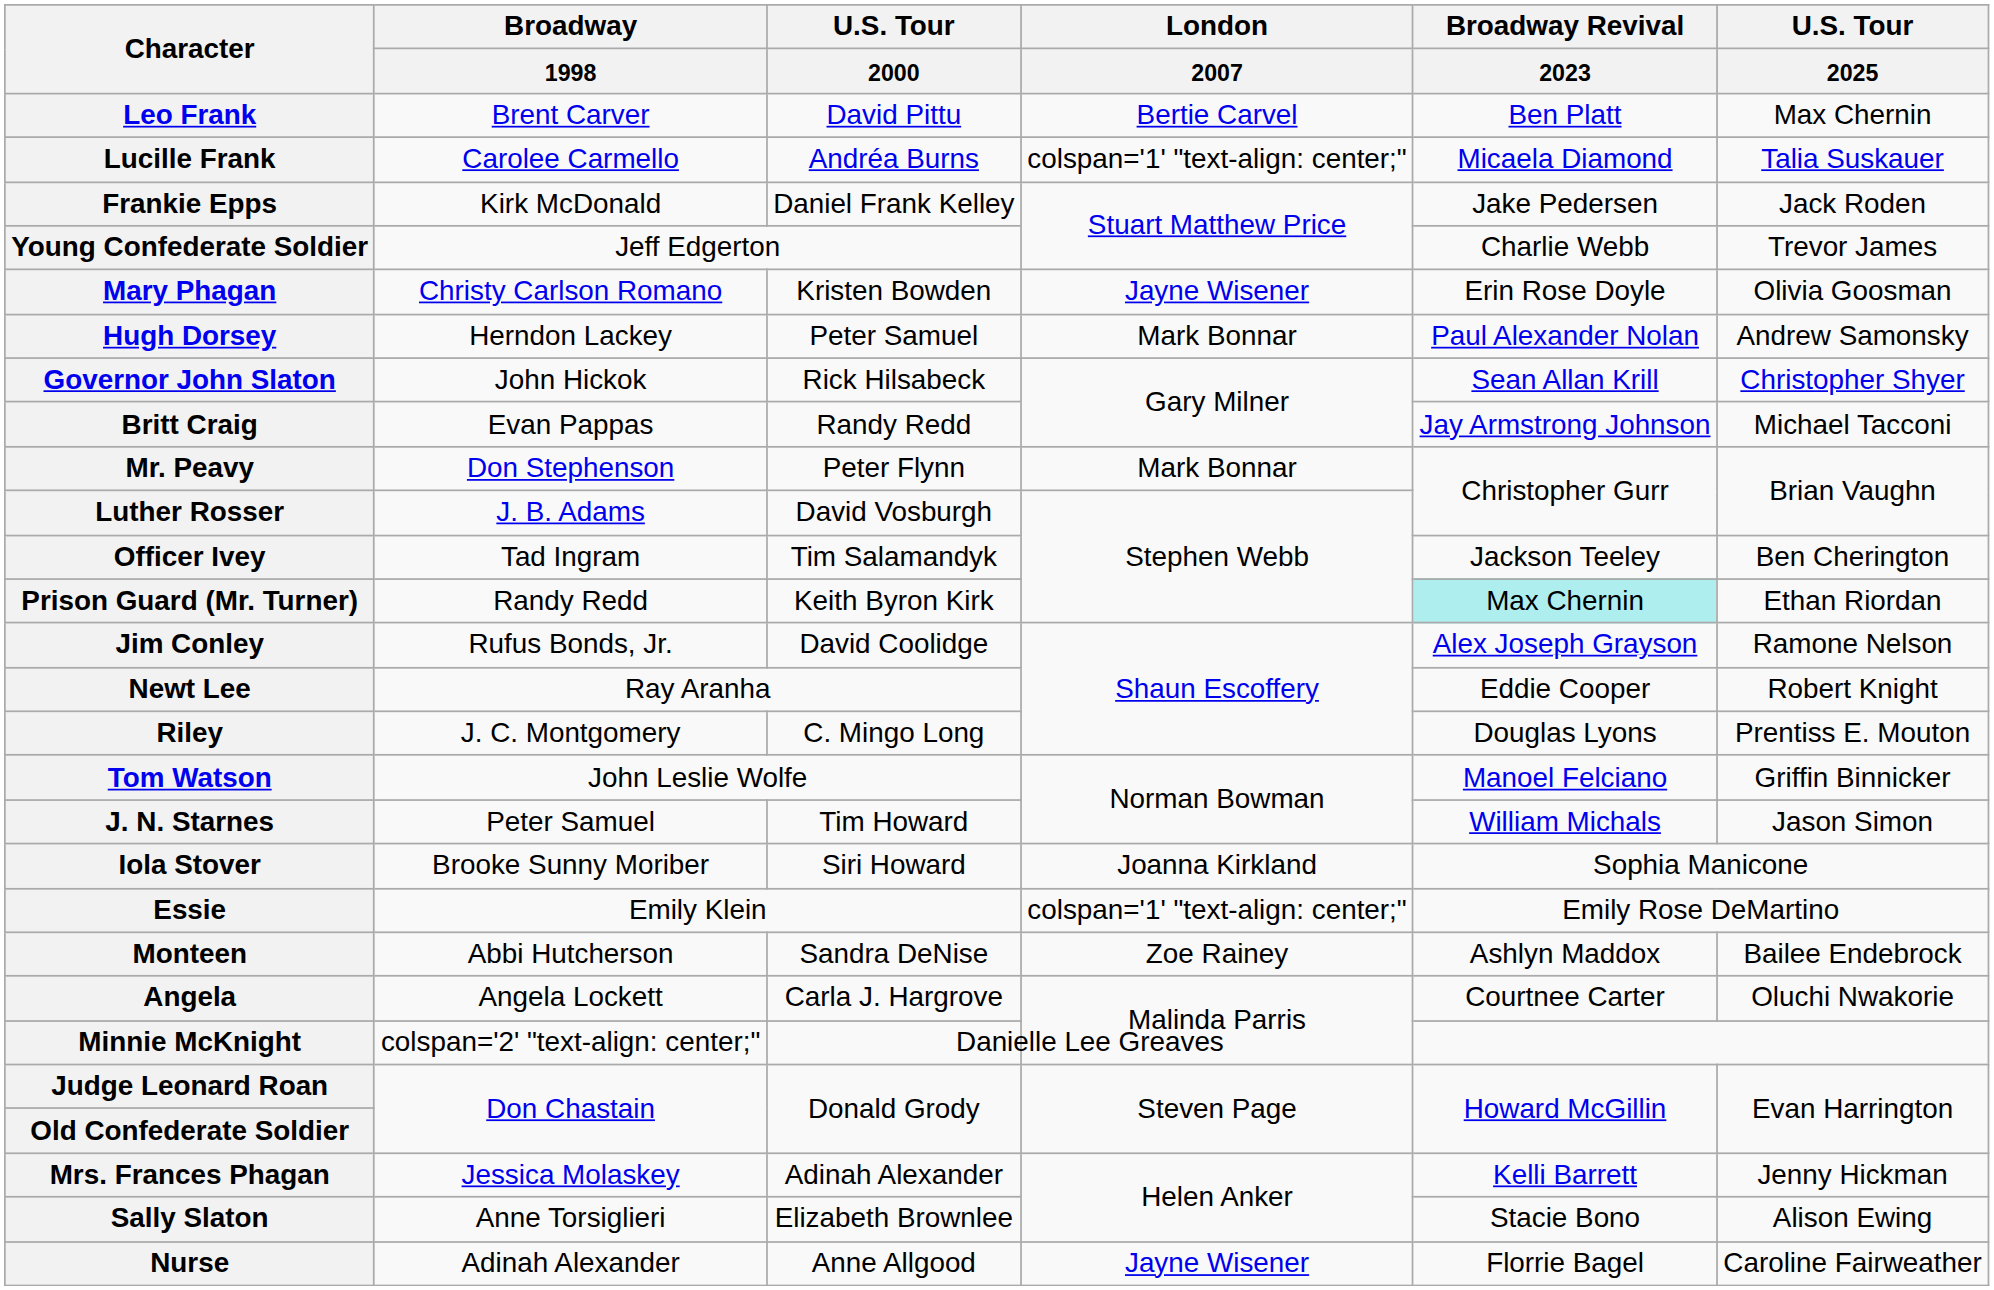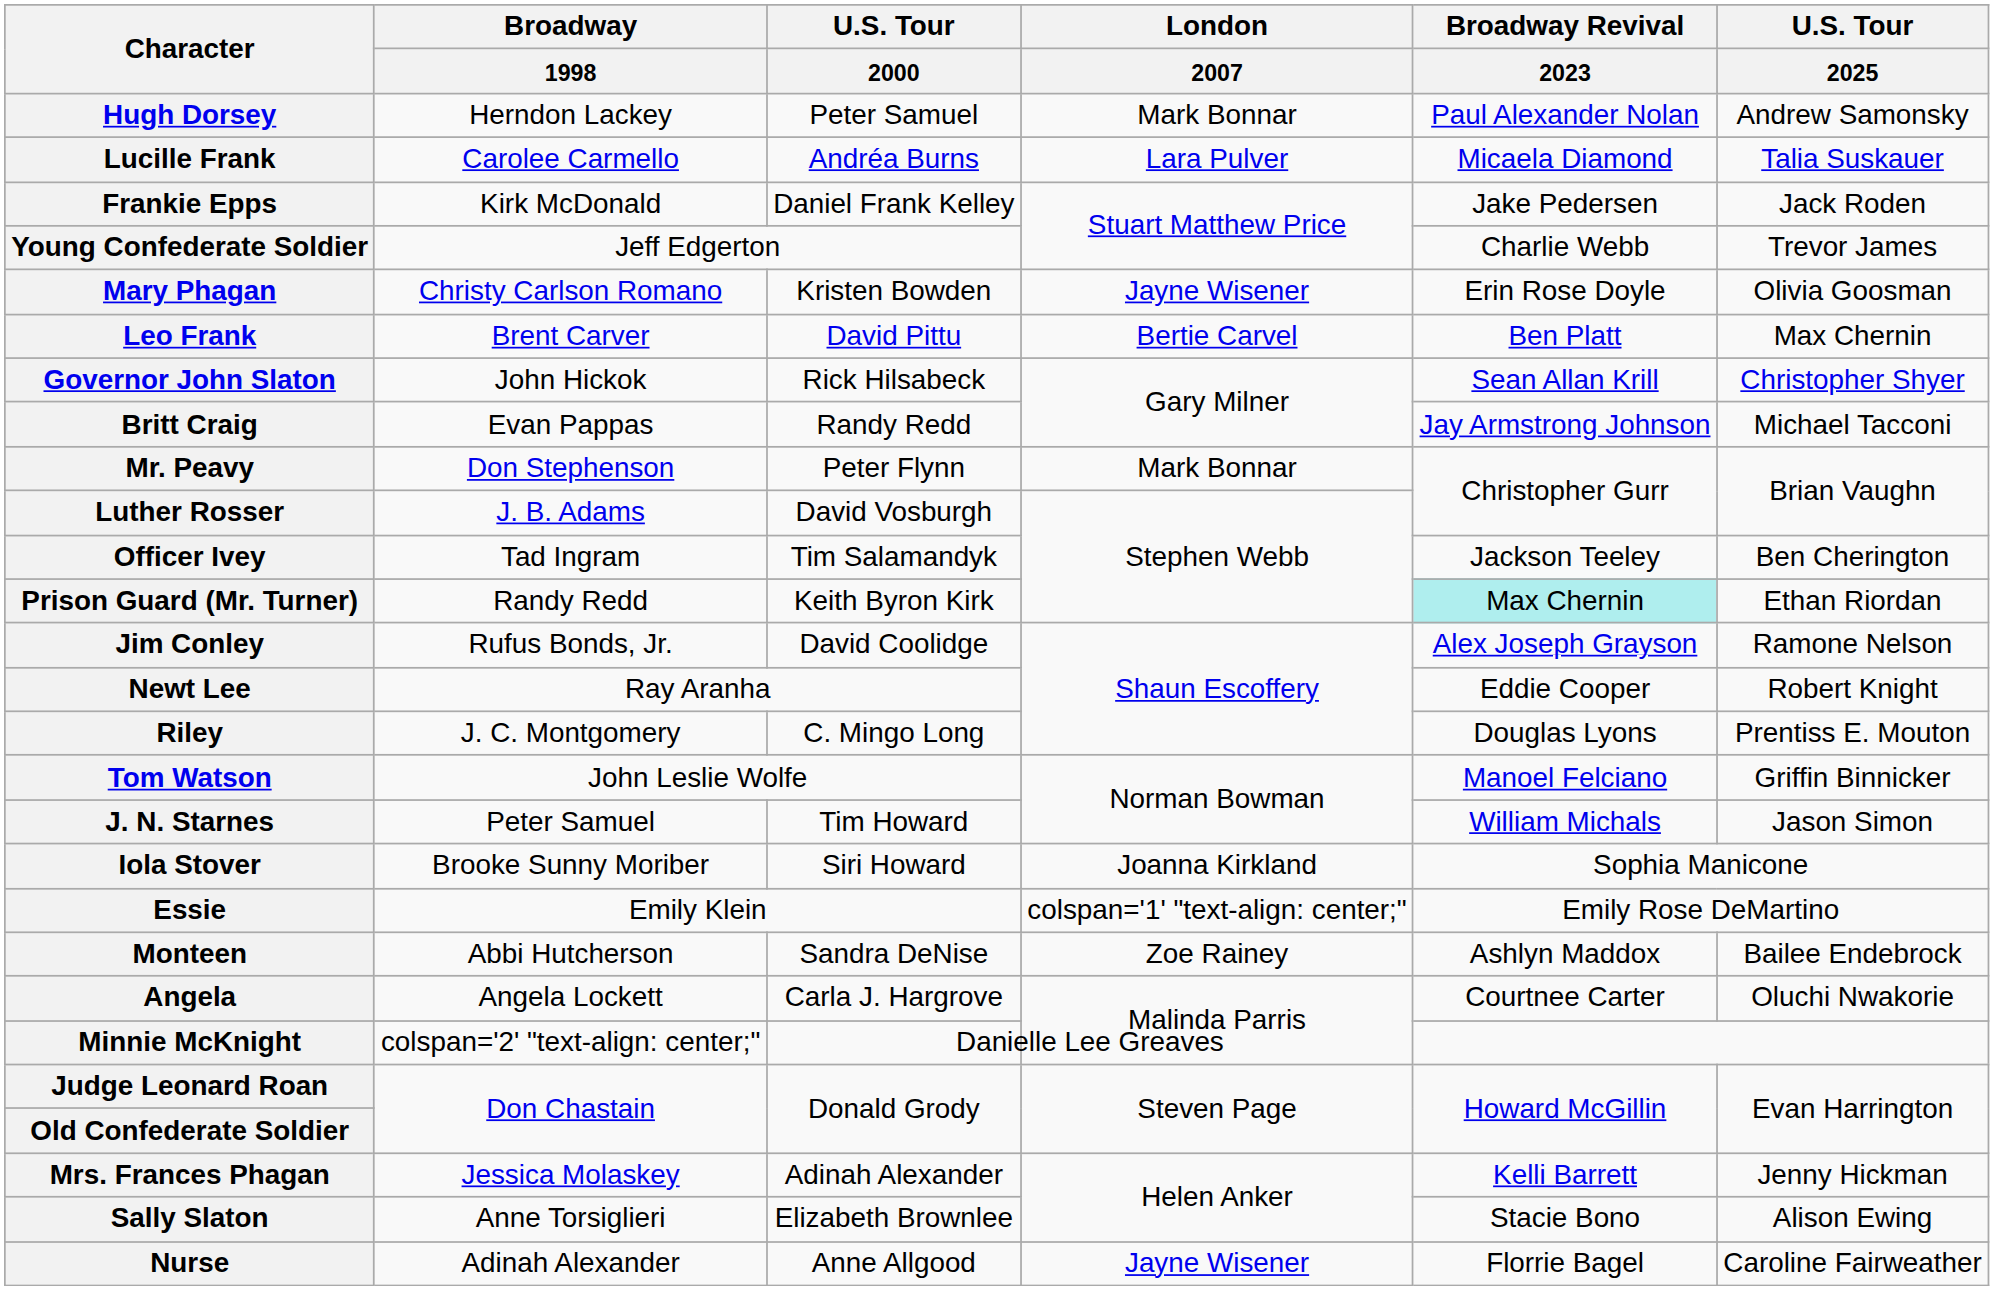rows swapped: Leo Frank <-> Hugh Dorsey
Lucille Frank | London / 2007: colspan='1' "text-align: center;" -> Lara Pulver
